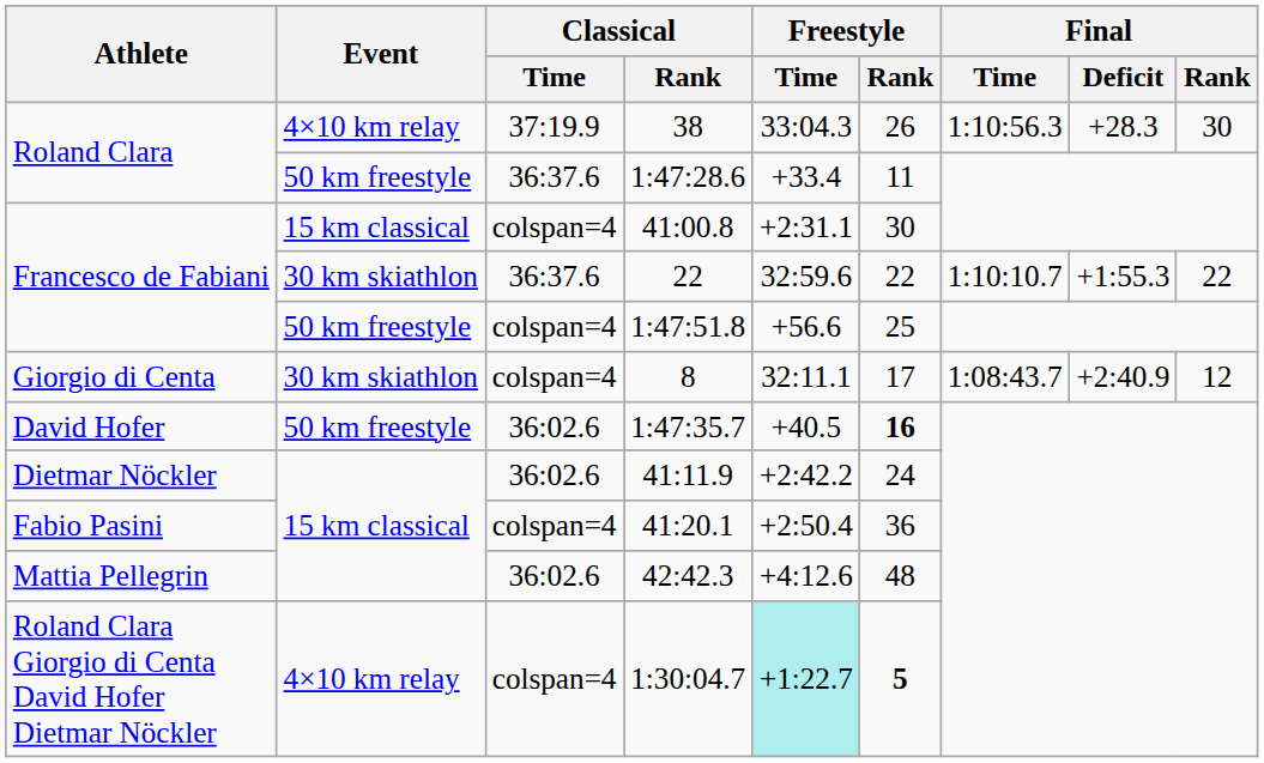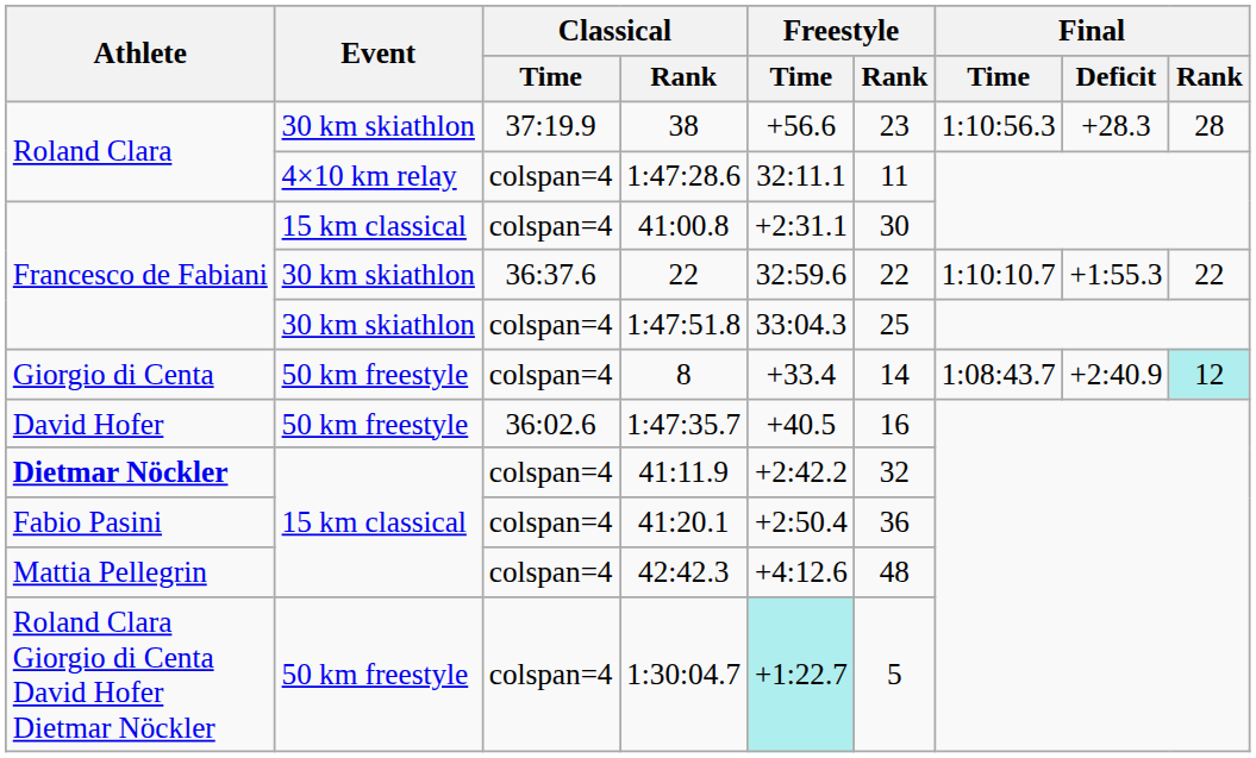38 | Event: 4×10 km relay -> 30 km skiathlon
38 | Freestyle / Time: 33:04.3 -> +56.6
38 | Freestyle / Rank: 26 -> 23
38 | Final / Rank: 30 -> 28
1:47:28.6 | Event: 50 km freestyle -> 4×10 km relay
1:47:28.6 | Classical / Time: 36:37.6 -> colspan=4
1:47:28.6 | Freestyle / Time: +33.4 -> 32:11.1
1:47:51.8 | Event: 50 km freestyle -> 30 km skiathlon
1:47:51.8 | Freestyle / Time: +56.6 -> 33:04.3
8 | Event: 30 km skiathlon -> 50 km freestyle
8 | Freestyle / Time: 32:11.1 -> +33.4
8 | Freestyle / Rank: 17 -> 14
8 | Final / Rank: no background -> paleturquoise background
1:47:35.7 | Freestyle / Rank: bold -> normal
41:11.9 | Athlete: normal -> bold
41:11.9 | Classical / Time: 36:02.6 -> colspan=4
41:11.9 | Freestyle / Rank: 24 -> 32
42:42.3 | Classical / Time: 36:02.6 -> colspan=4
1:30:04.7 | Event: 4×10 km relay -> 50 km freestyle
1:30:04.7 | Freestyle / Rank: bold -> normal
